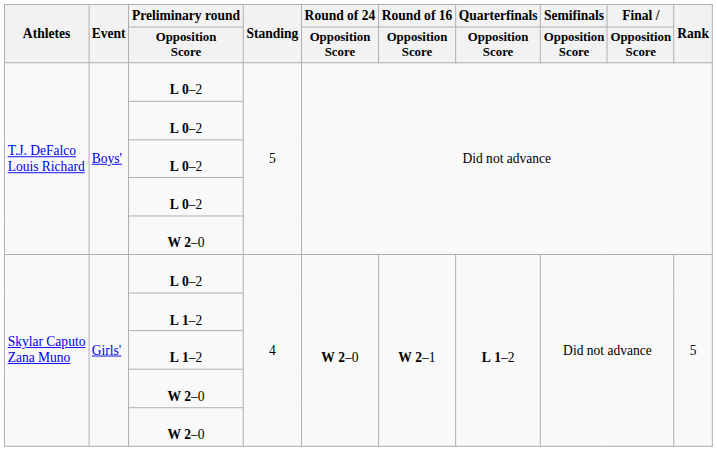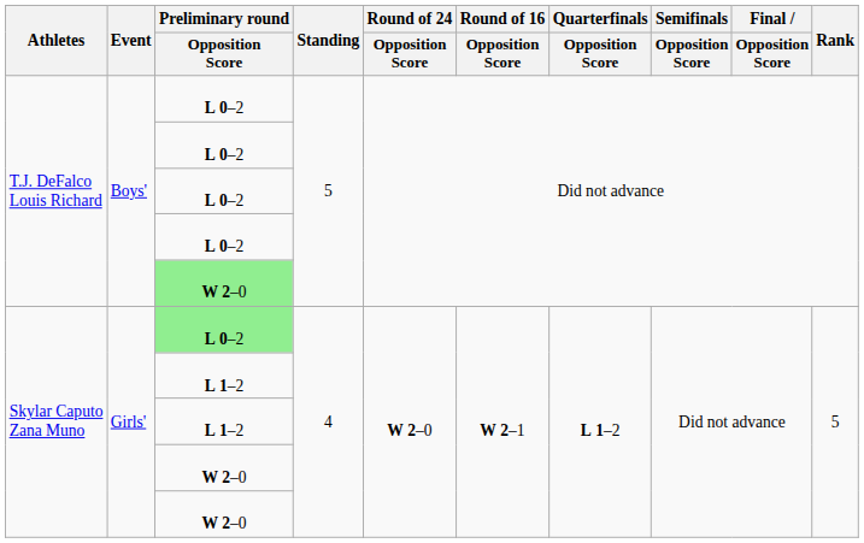T.J. DeFalco Louis Richard / W 2–0 | Preliminary round / Opposition Score: no background -> lightgreen background
Skylar Caputo Zana Muno / L 0–2 | Preliminary round / Opposition Score: no background -> lightgreen background
